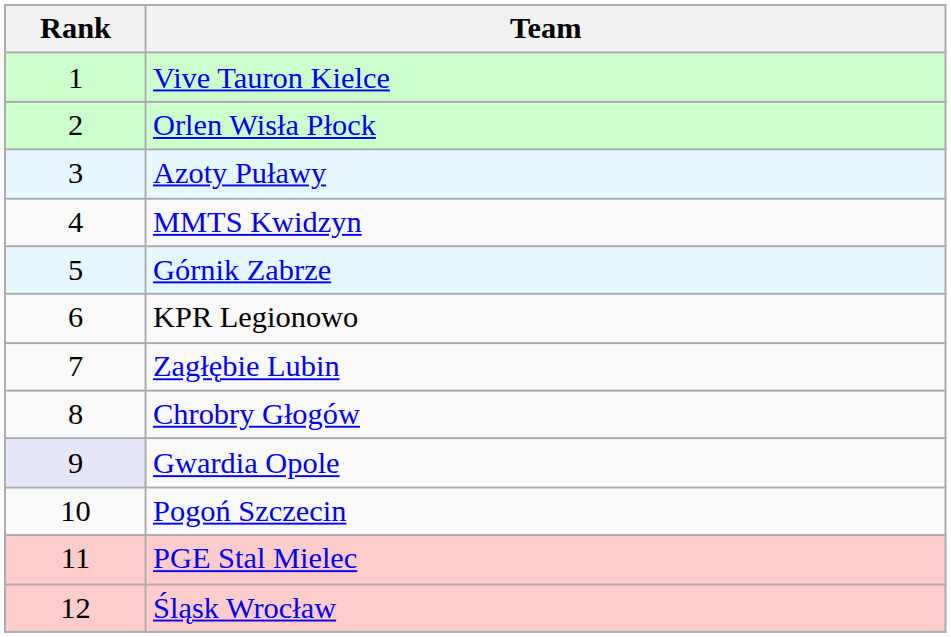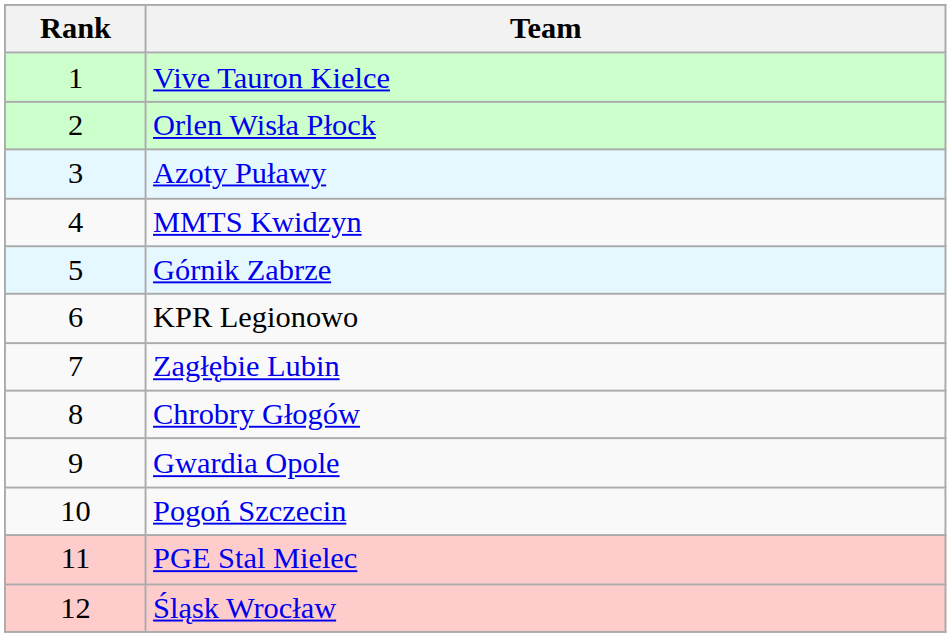Gwardia Opole | Rank: lavender background -> no background
